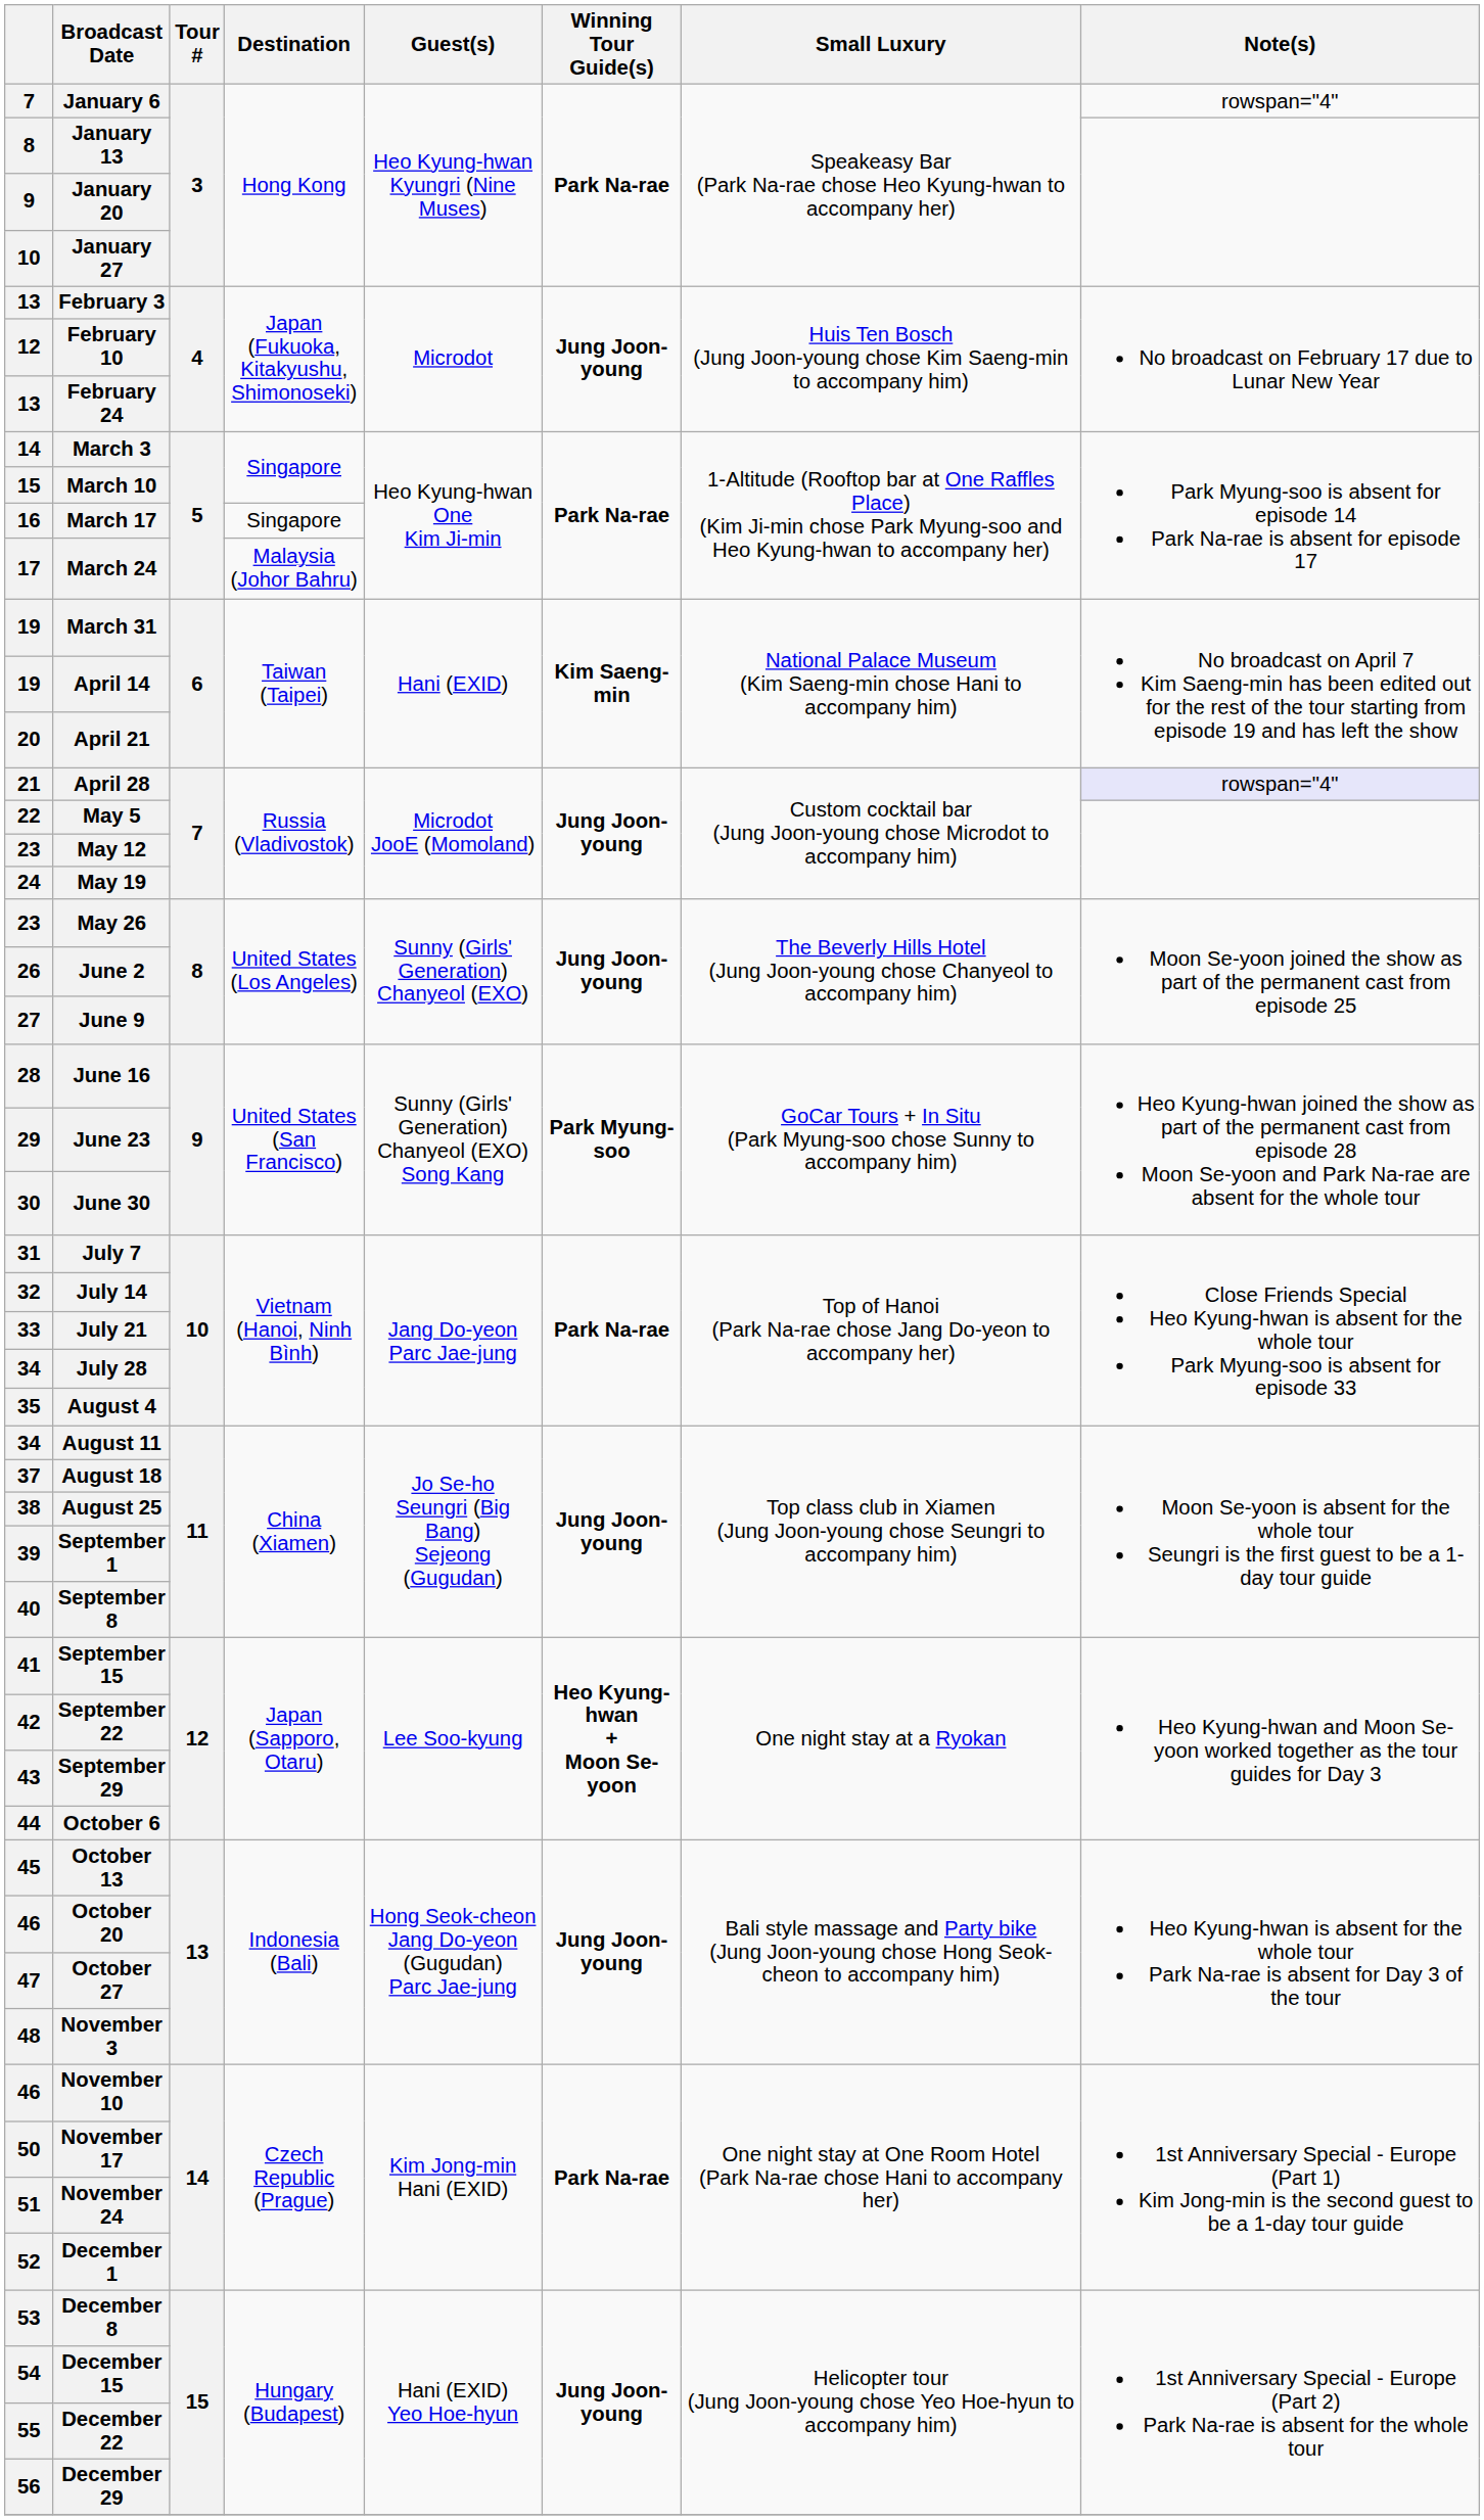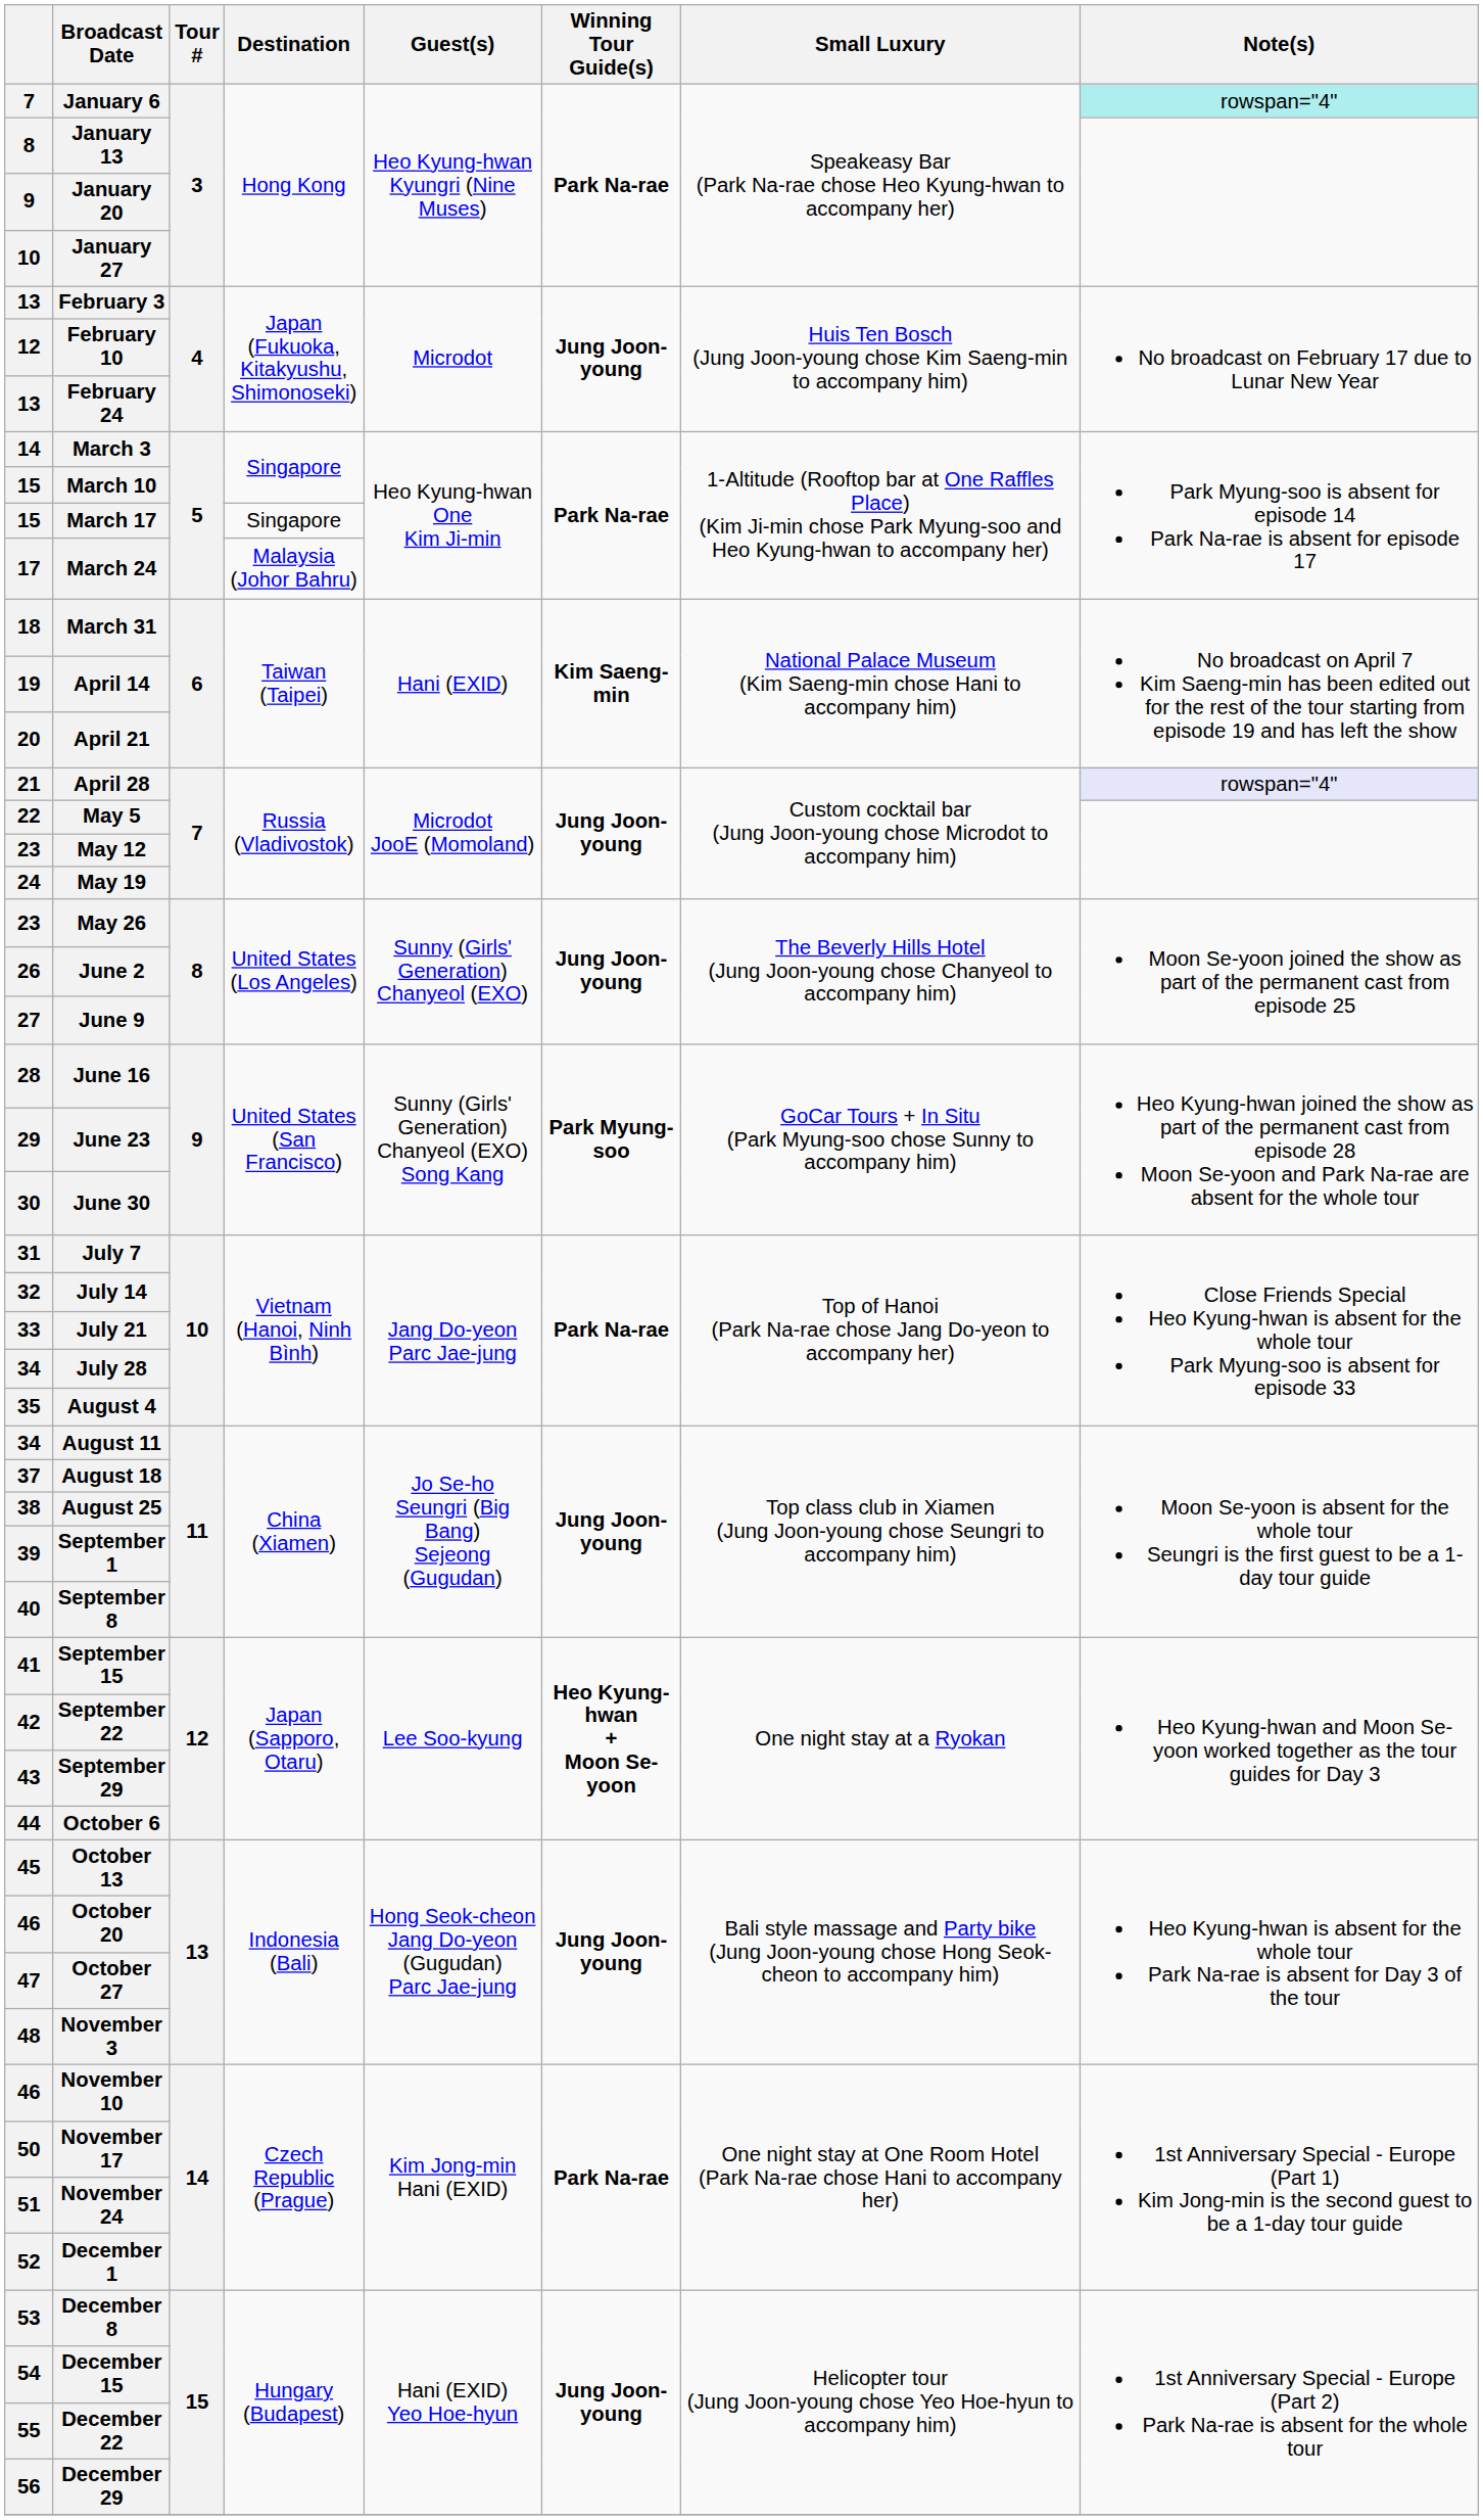January 6 | Note(s): no background -> paleturquoise background
March 17 | column 1: 16 -> 15
March 31 | column 1: 19 -> 18
